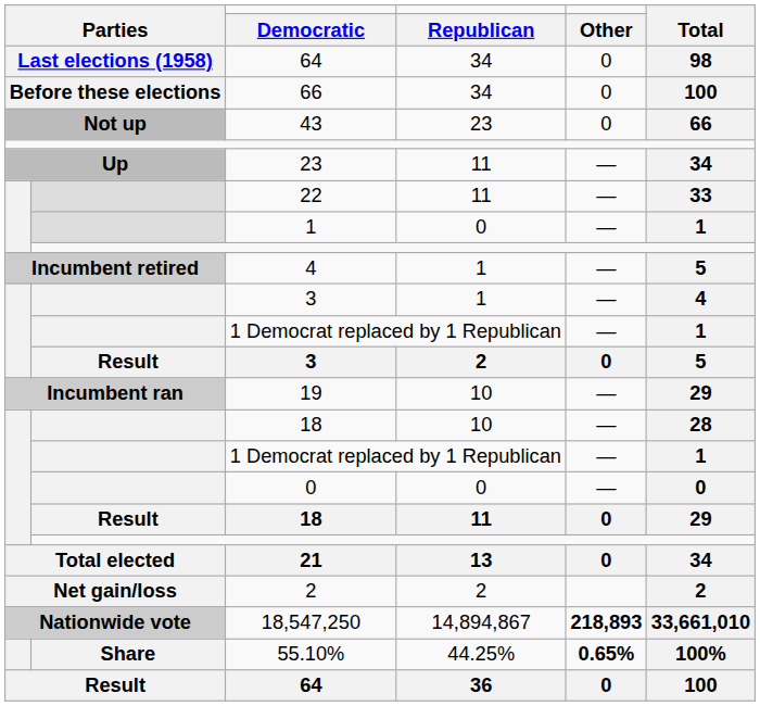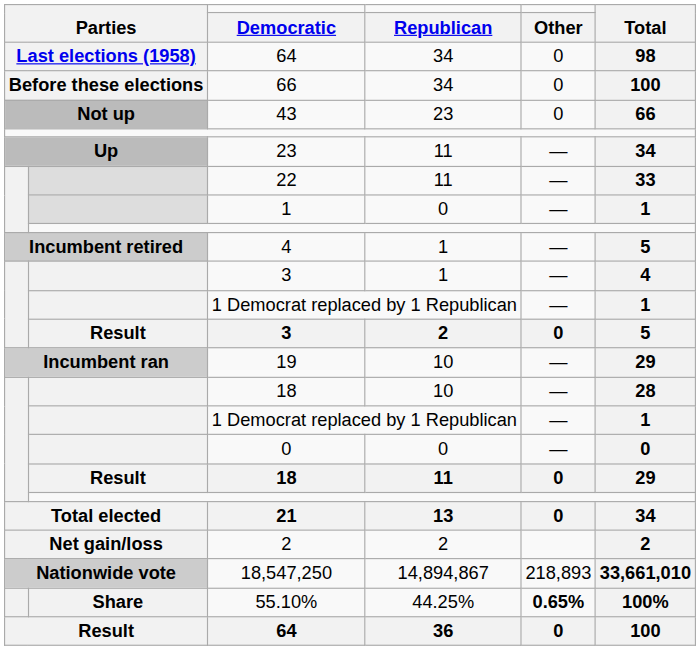18,547,250 | Other: bold -> normal
